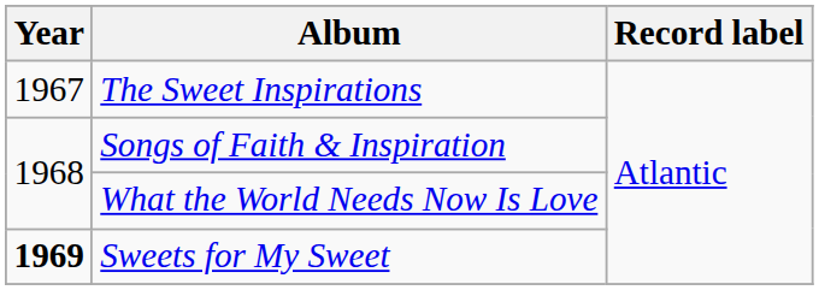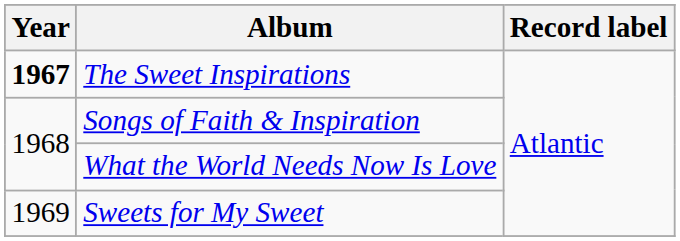The Sweet Inspirations | Year: normal -> bold
Sweets for My Sweet | Year: bold -> normal
